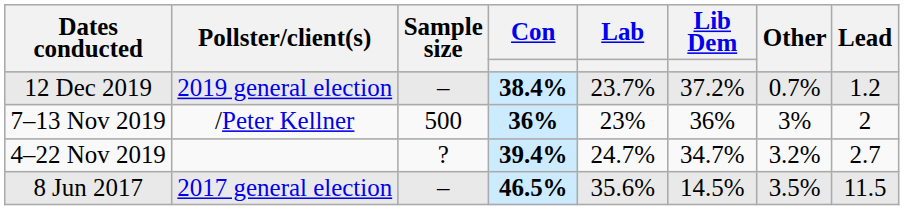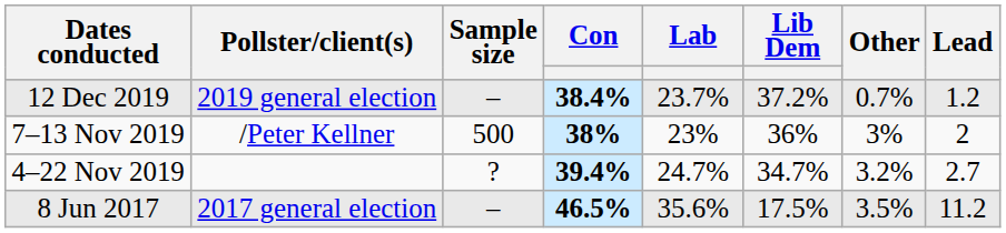7–13 Nov 2019 | Con: 36% -> 38%
8 Jun 2017 | Lib Dem: 14.5% -> 17.5%
8 Jun 2017 | Lead: 11.5 -> 11.2
